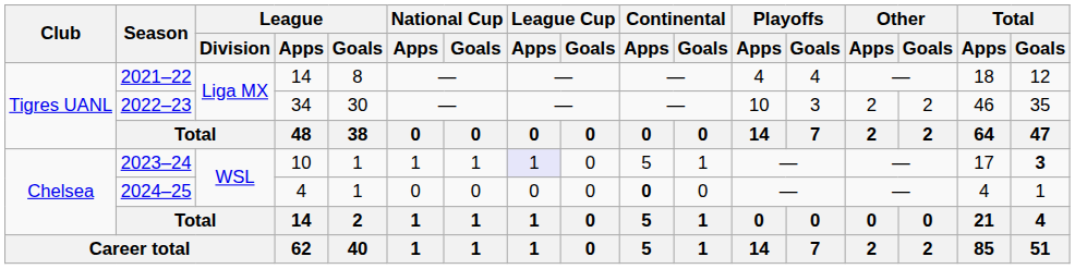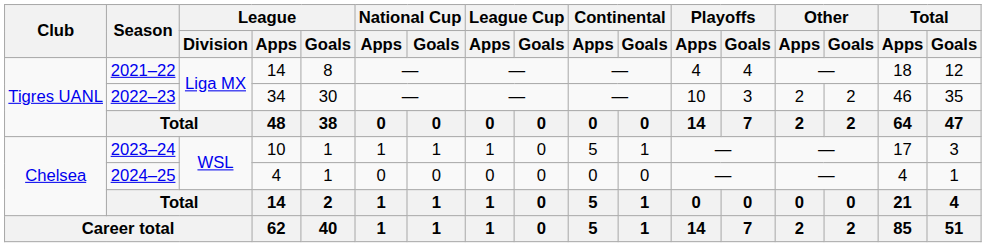2023–24 | League Cup / Apps: lavender background -> no background
2023–24 | Total / Goals: bold -> normal
2024–25 | Continental / Apps: bold -> normal
